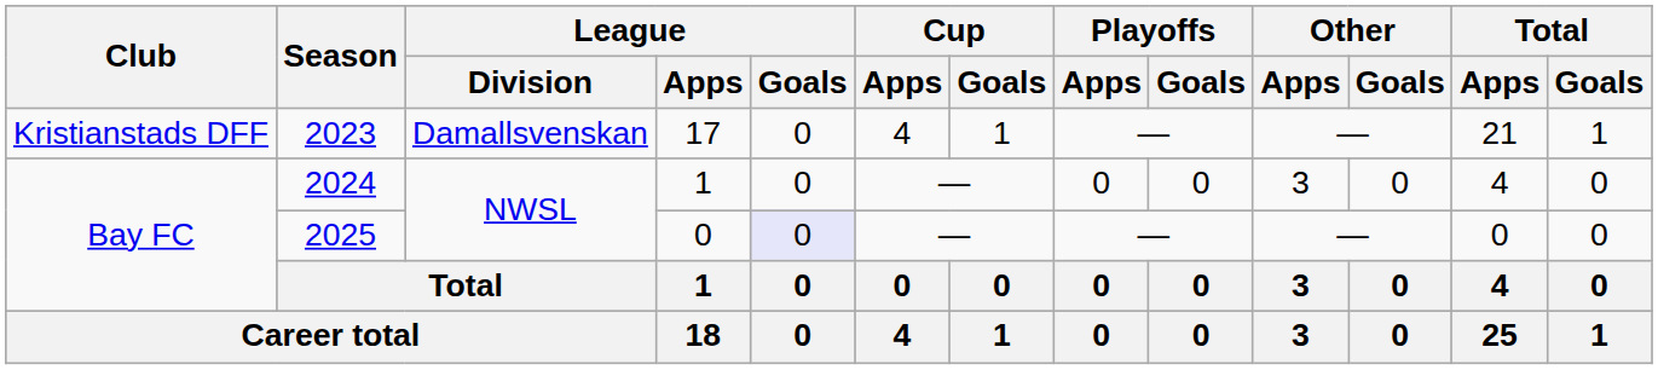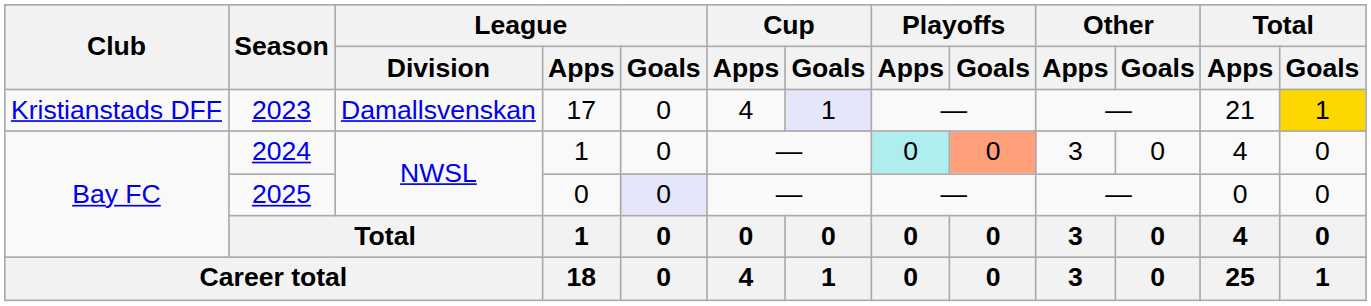2023 | Cup / Goals: no background -> lavender background
2023 | Total / Goals: no background -> gold background
2024 | Playoffs / Apps: no background -> paleturquoise background
2024 | Playoffs / Goals: no background -> lightsalmon background
